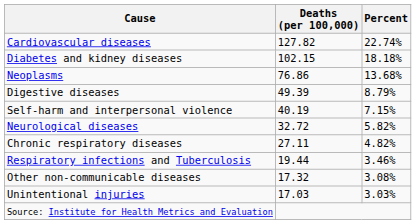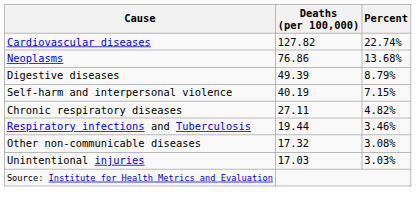- row: Diabetes and kidney diseases | 102.15 | 18.18%
- row: Neurological diseases | 32.72 | 5.82%
